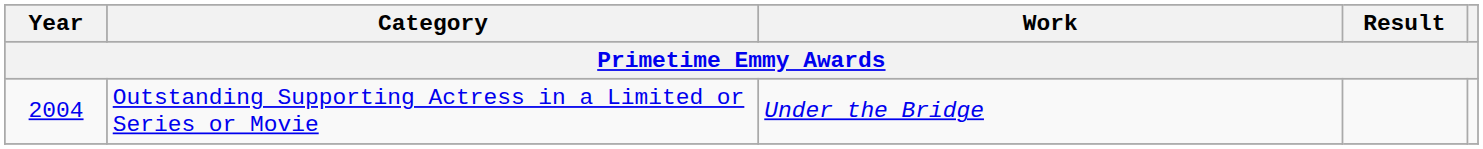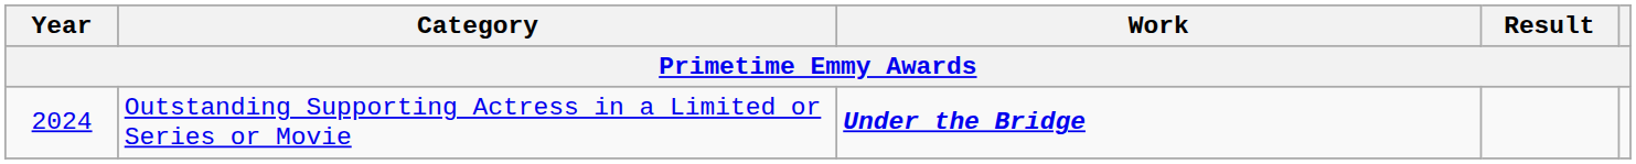row 3 | Year: 2004 -> 2024
row 3 | Work: normal -> bold
